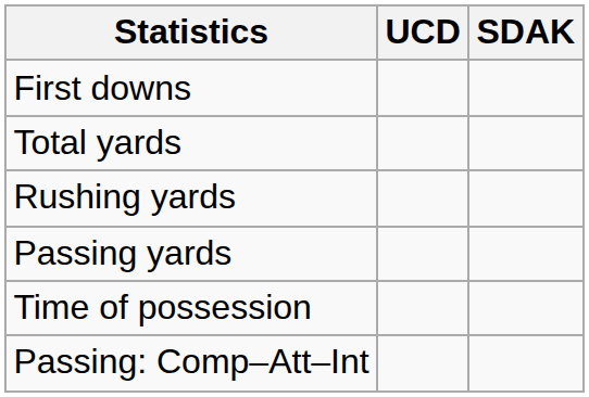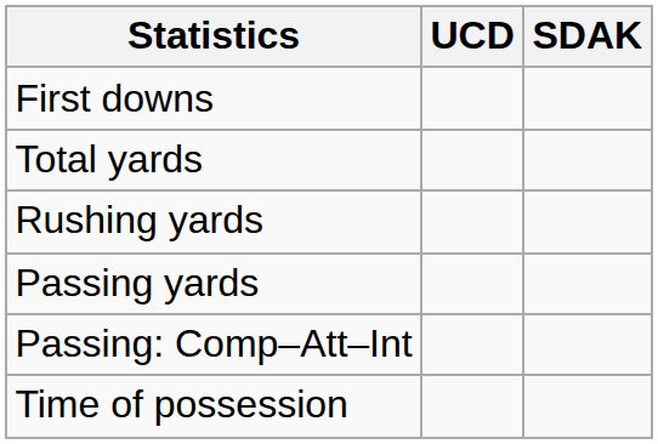rows swapped: Passing: Comp–Att–Int <-> Time of possession
